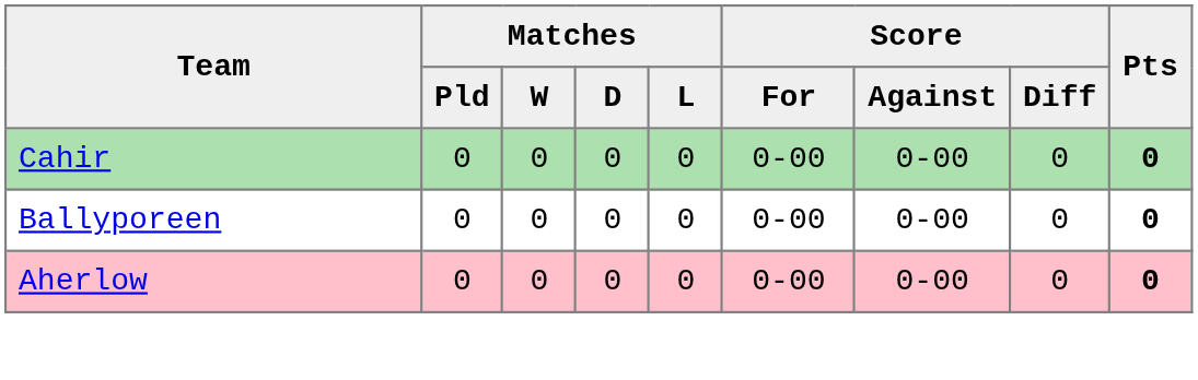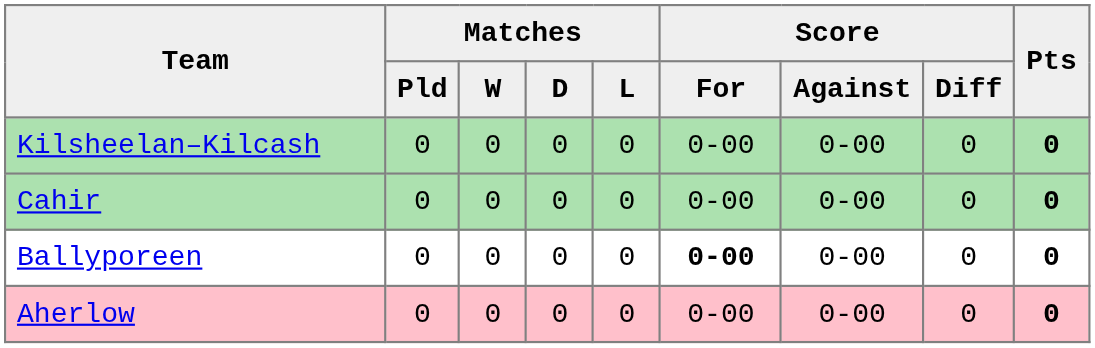+ row: Kilsheelan–Kilcash | 0 | 0 | 0 | 0 | 0-00 | 0-00 | 0 | 0
Ballyporeen | Score / For: normal -> bold
